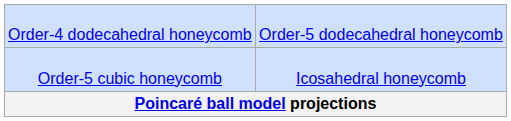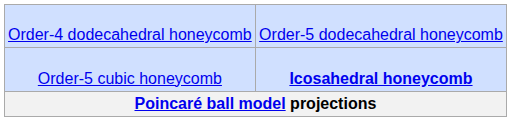Order-5 cubic honeycomb | column 2: normal -> bold
